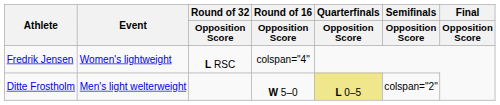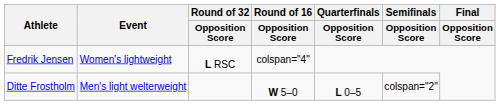Ditte Frostholm | Quarterfinals / Opposition Score: khaki background -> no background
